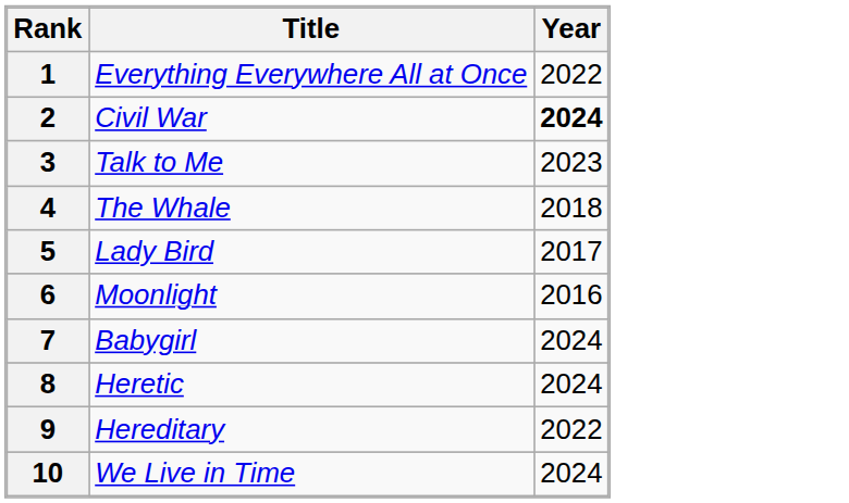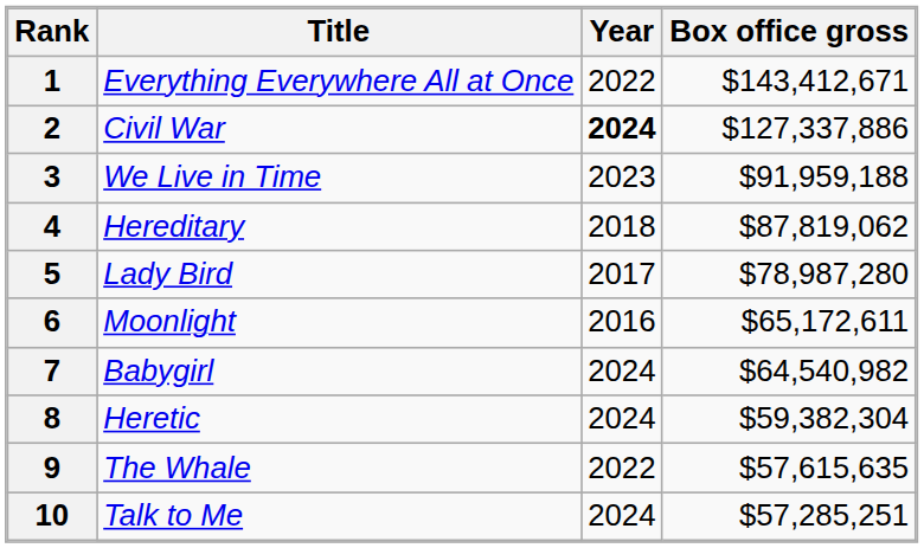+ column: Box office gross | $143,412,671 | $127,337,886 | $91,959,188 | $87,819,062 | $78,987,280 | $65,172,611 | $64,540,982 | $59,382,304 | $57,615,635 | $57,285,251
3 | Title: Talk to Me -> We Live in Time
4 | Title: The Whale -> Hereditary
9 | Title: Hereditary -> The Whale
10 | Title: We Live in Time -> Talk to Me
